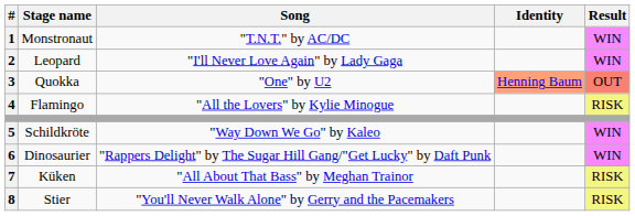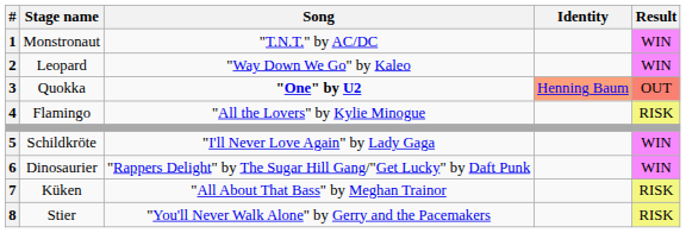Leopard | Song: "I'll Never Love Again" by Lady Gaga -> "Way Down We Go" by Kaleo
Quokka | Song: normal -> bold
Schildkröte | Song: "Way Down We Go" by Kaleo -> "I'll Never Love Again" by Lady Gaga
